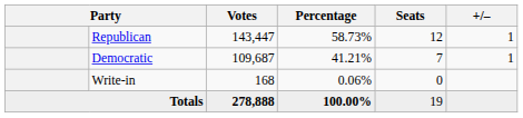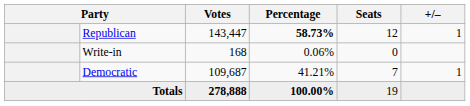Republican | Percentage: normal -> bold
rows swapped: Democratic <-> Write-in
